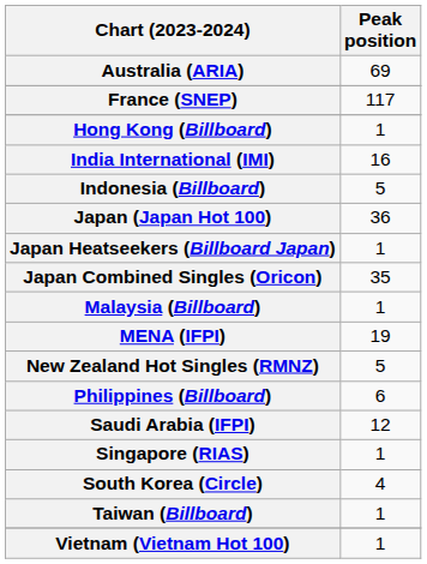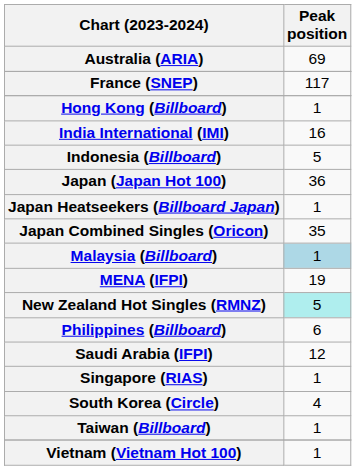Malaysia (Billboard) | Peak position: no background -> lightblue background
New Zealand Hot Singles (RMNZ) | Peak position: no background -> paleturquoise background
